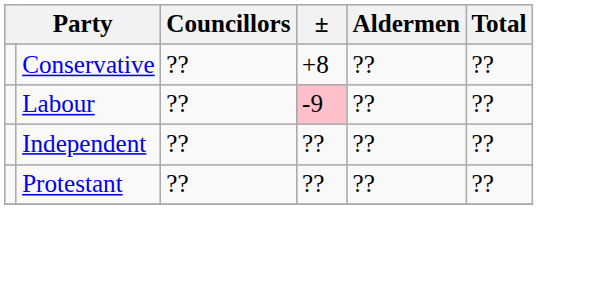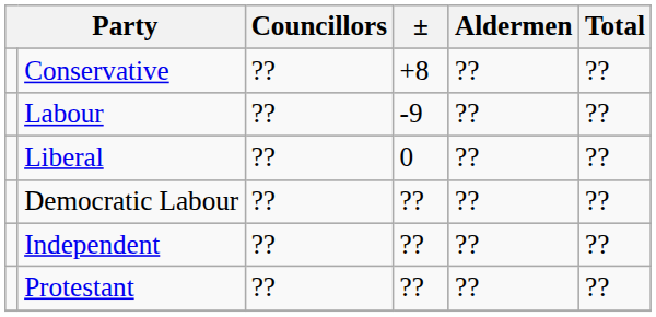Labour | ±: pink background -> no background
+ row: Liberal | ?? | 0 | ?? | ??
+ row: Democratic Labour | ?? | ?? | ?? | ??
